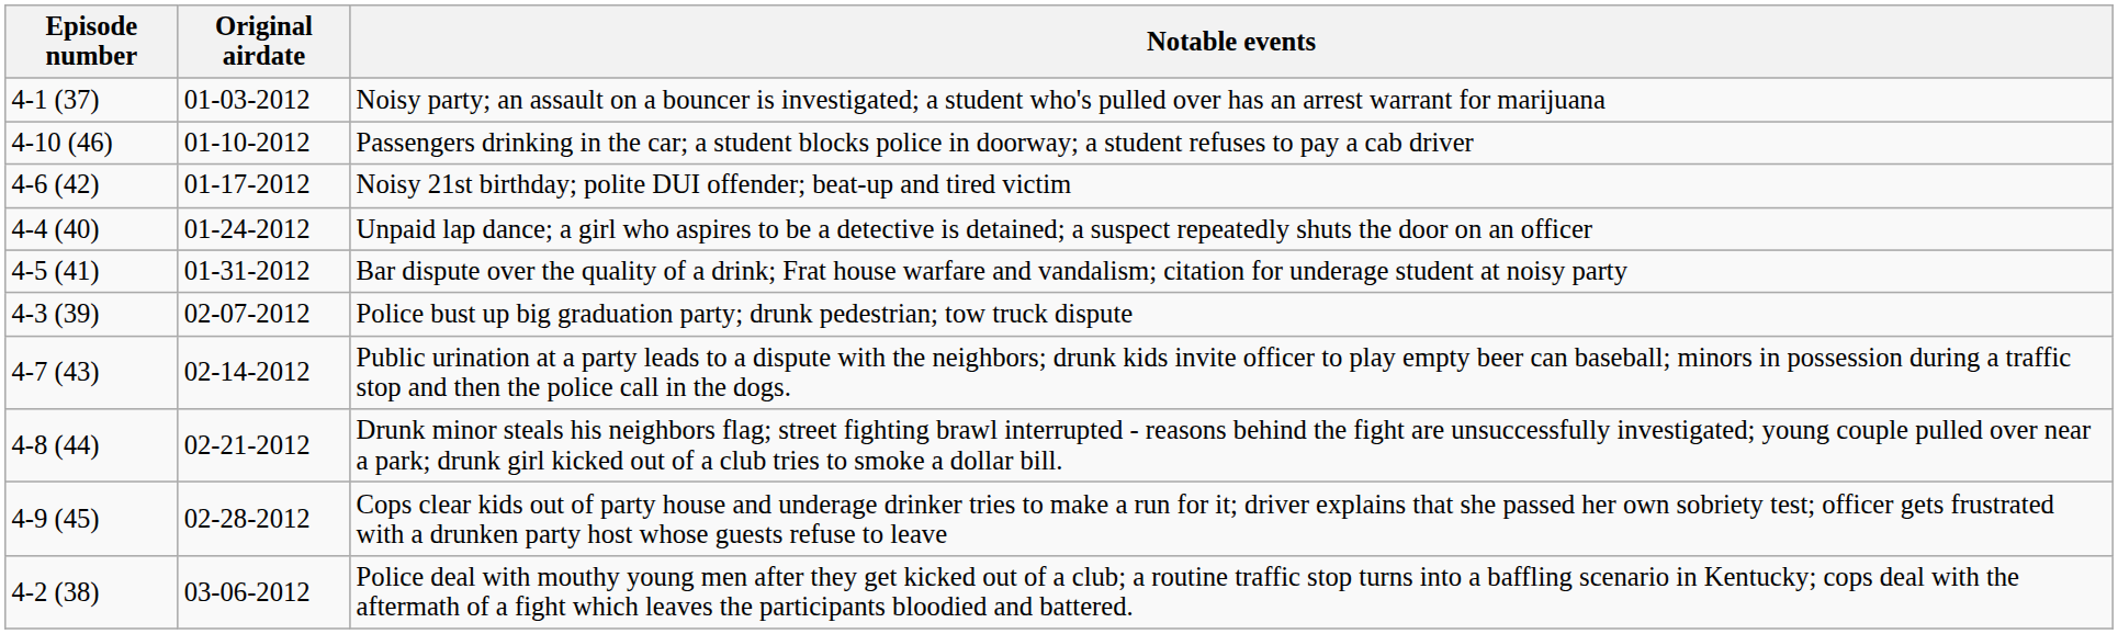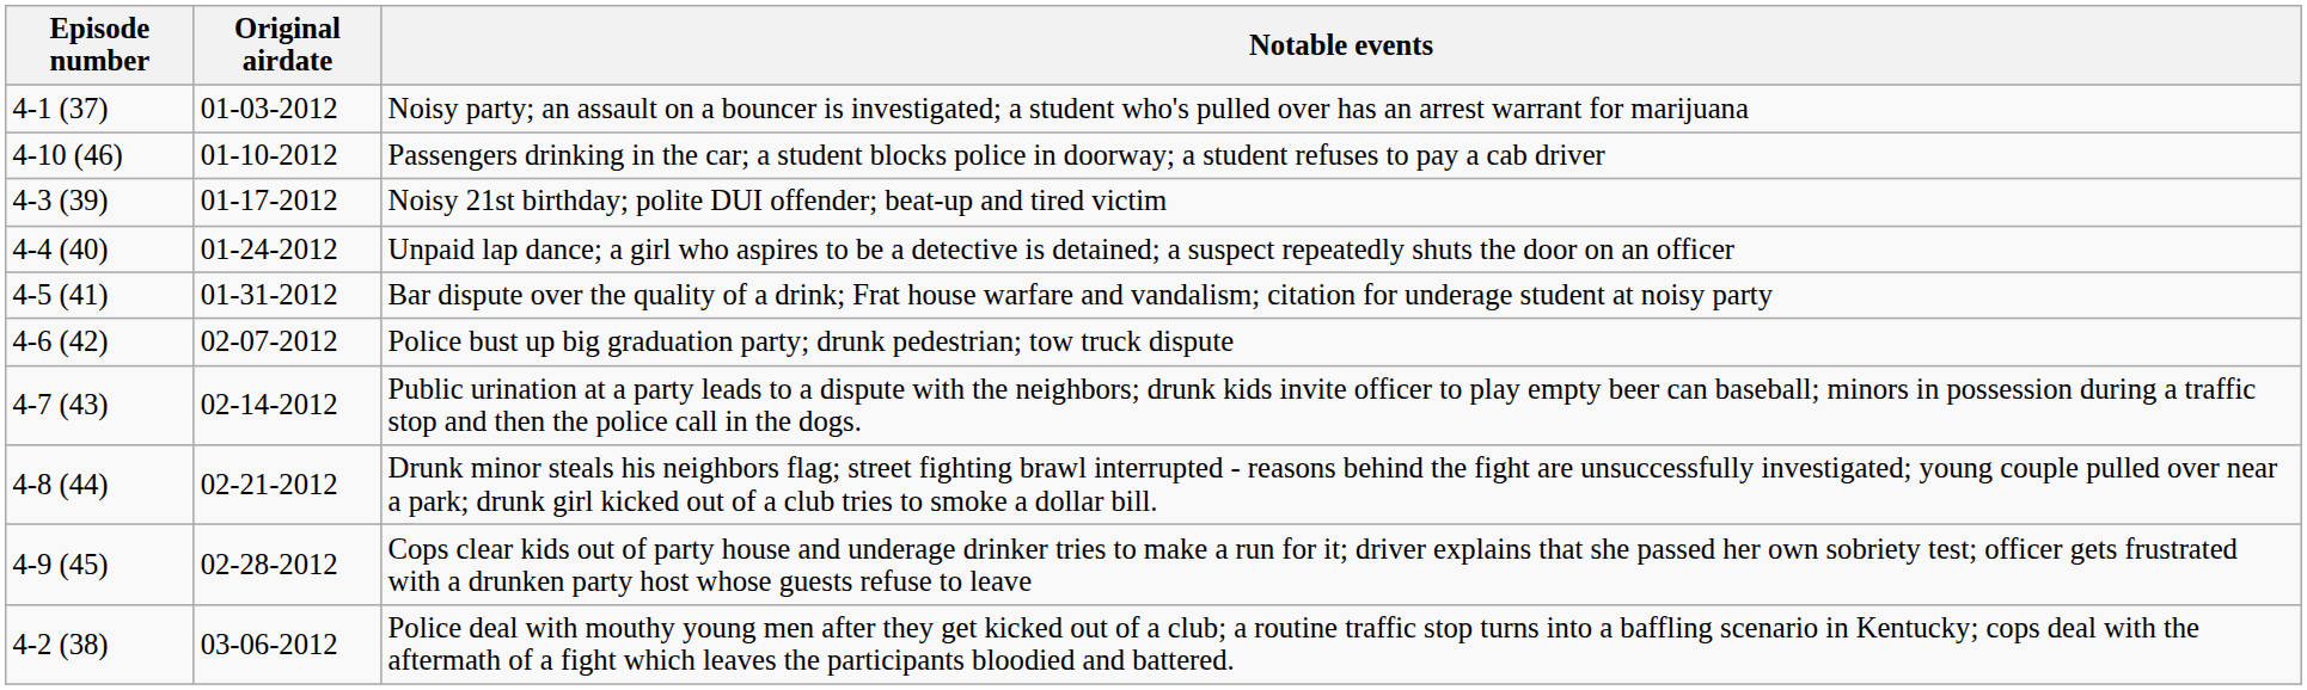row 4 | Episode number: 4-6 (42) -> 4-3 (39)
row 7 | Episode number: 4-3 (39) -> 4-6 (42)
